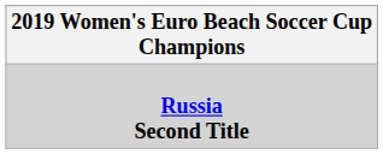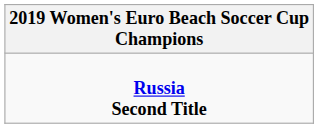row 2 | column 1: lightgrey background -> no background
